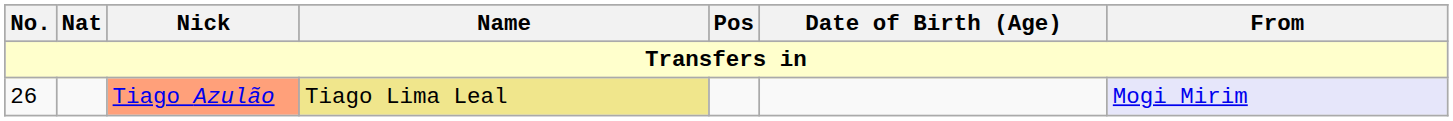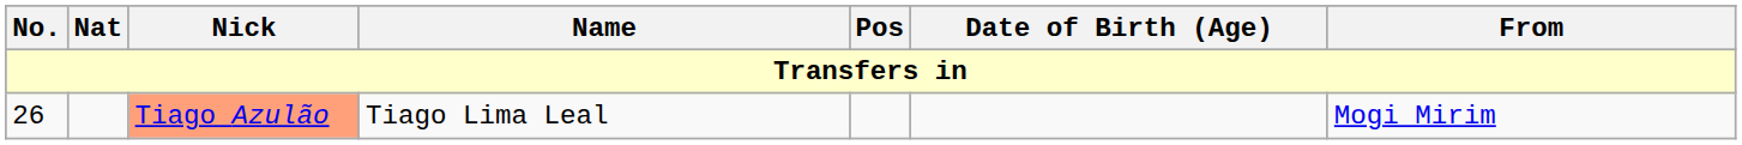26 | Name: khaki background -> no background
26 | From: lavender background -> no background
